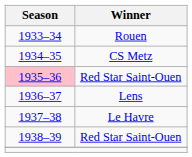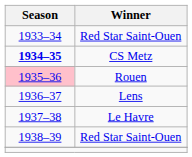row 2 | Winner: Rouen -> Red Star Saint-Ouen
row 3 | Season: normal -> bold
row 4 | Winner: Red Star Saint-Ouen -> Rouen
